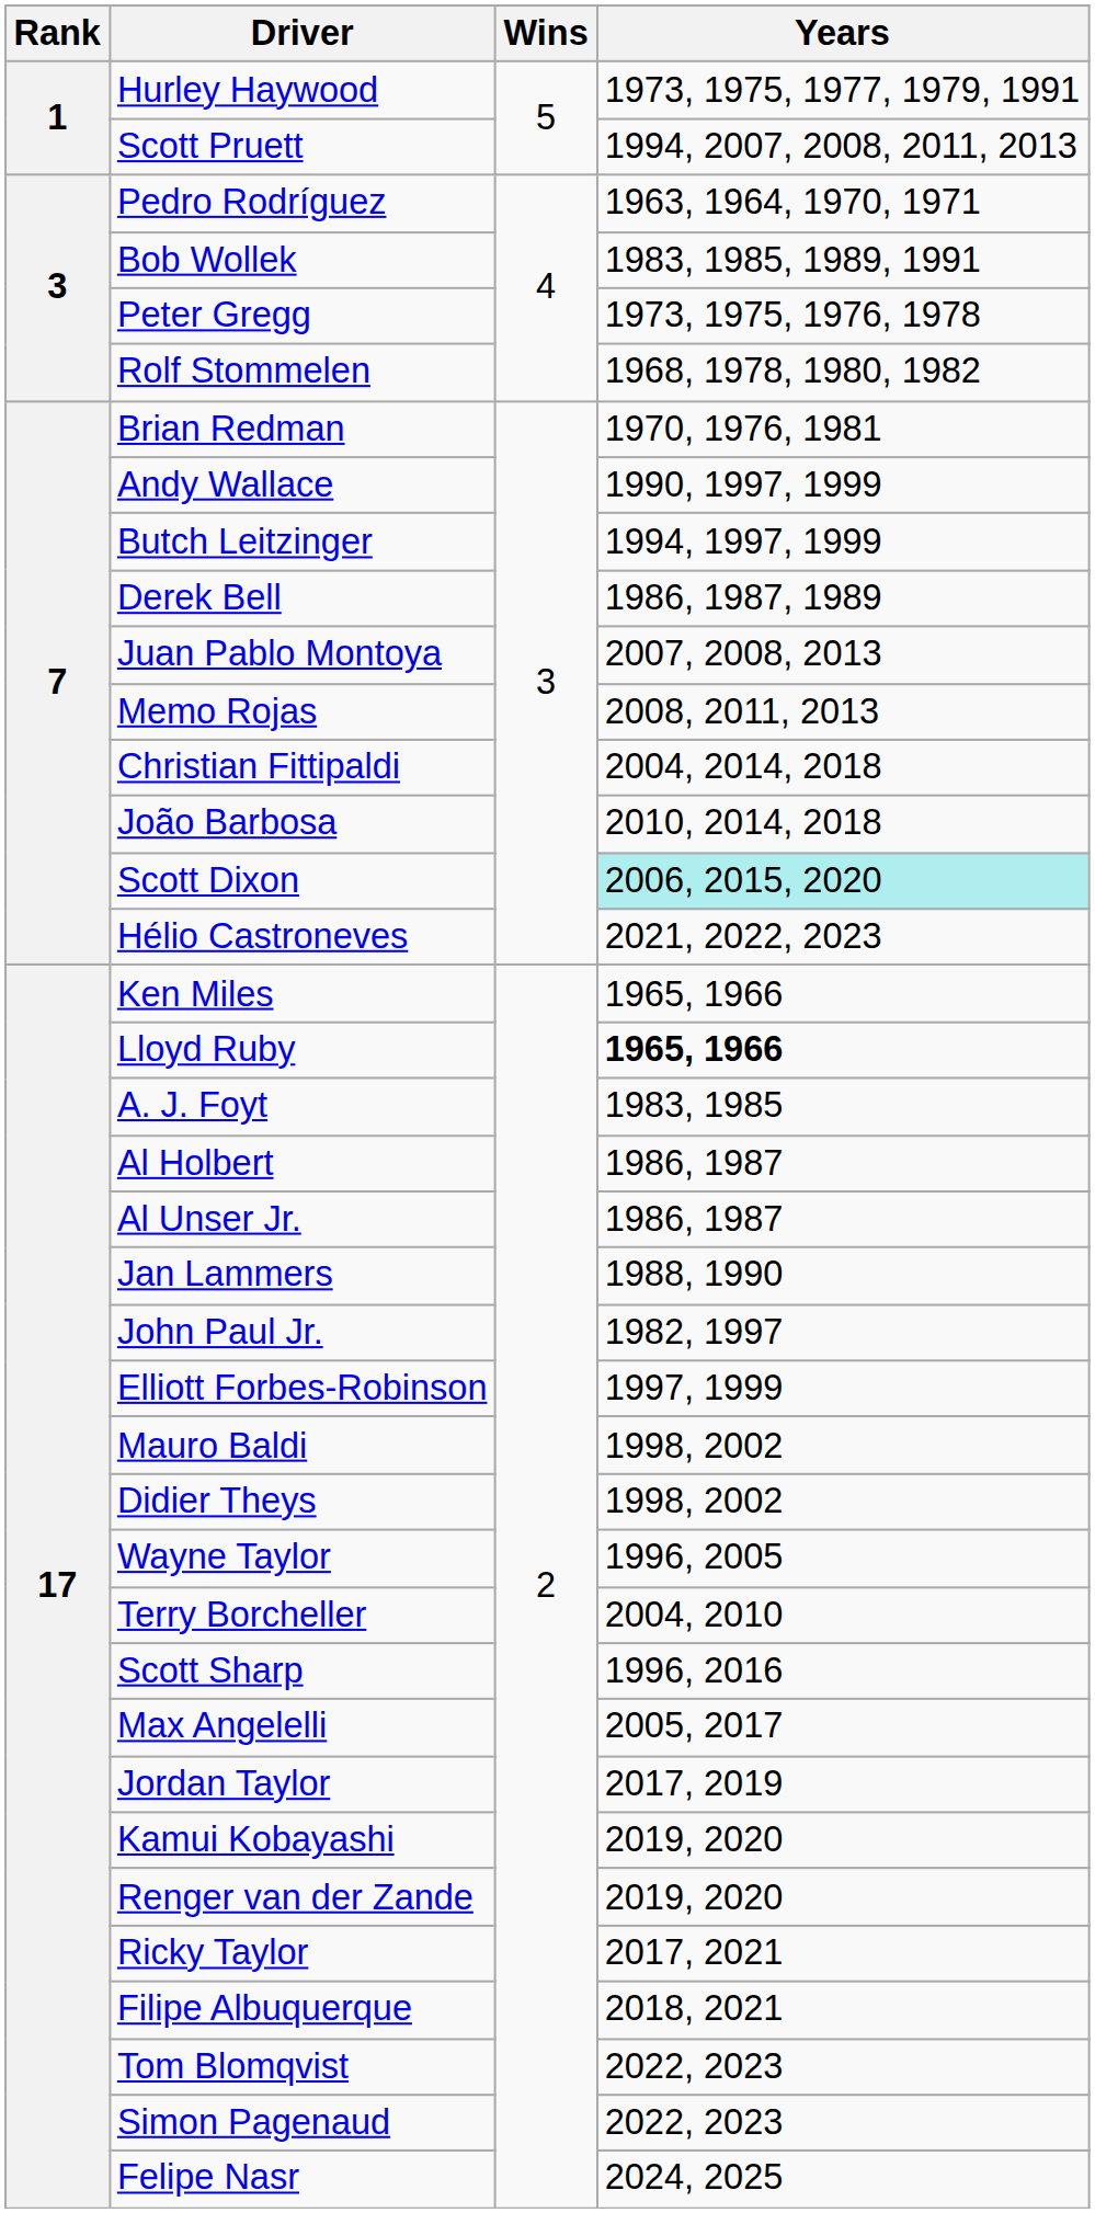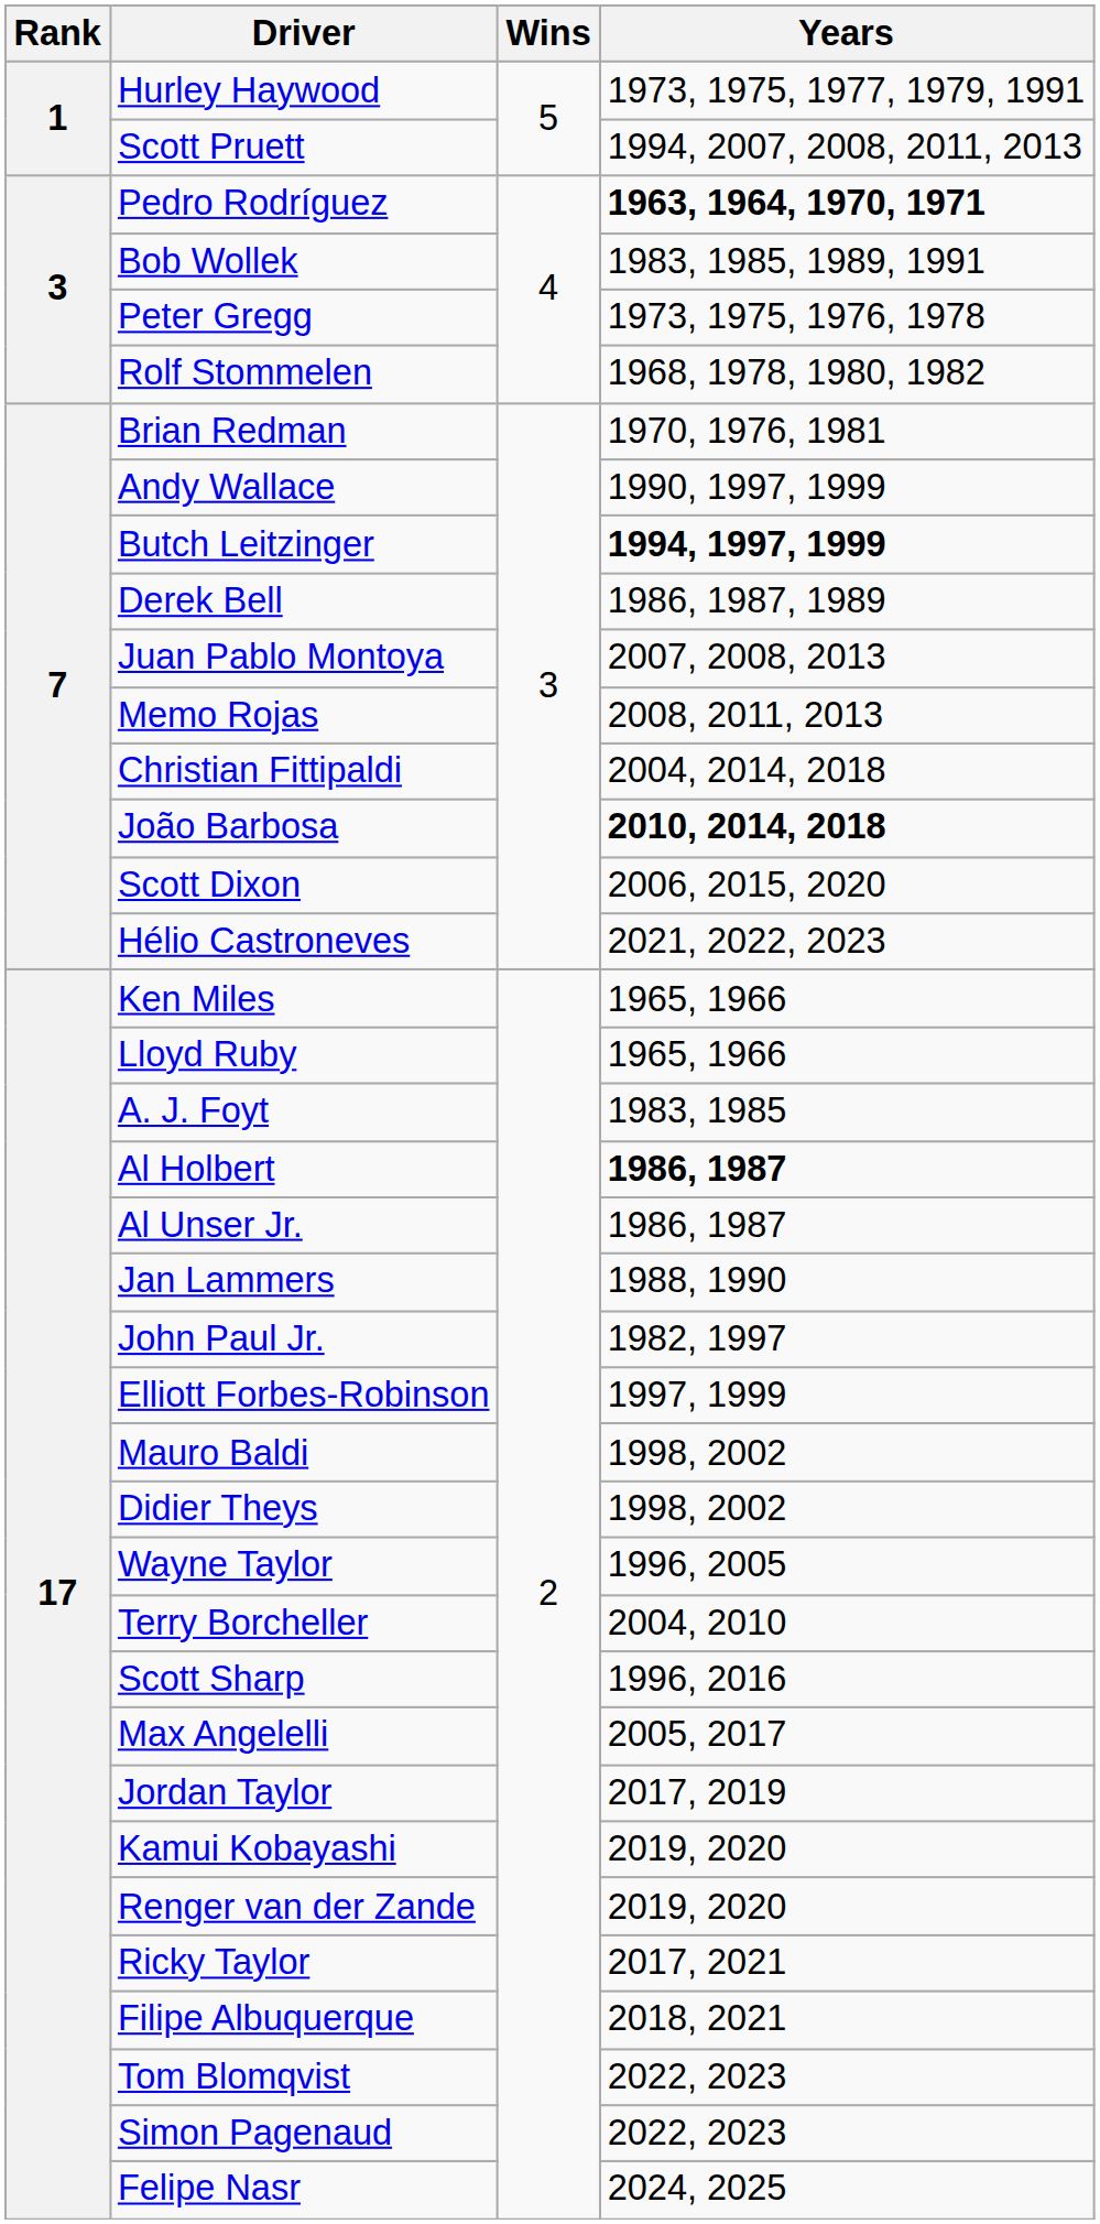Pedro Rodríguez | Years: normal -> bold
Butch Leitzinger | Years: normal -> bold
João Barbosa | Years: normal -> bold
Scott Dixon | Years: paleturquoise background -> no background
Lloyd Ruby | Years: bold -> normal
Al Holbert | Years: normal -> bold
